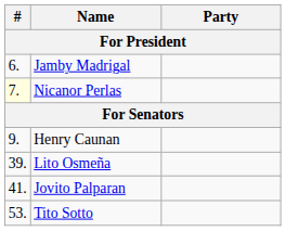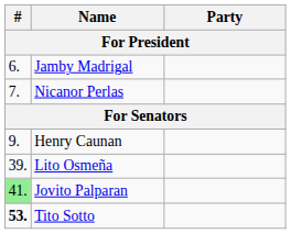Nicanor Perlas | #: lightyellow background -> no background
Jovito Palparan | #: no background -> lightgreen background
Tito Sotto | #: normal -> bold
